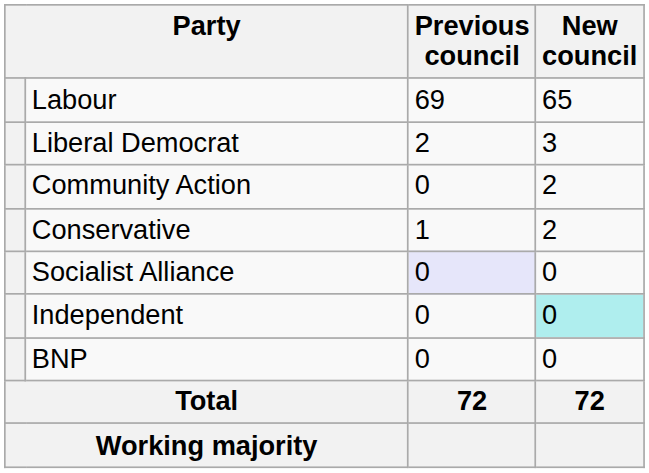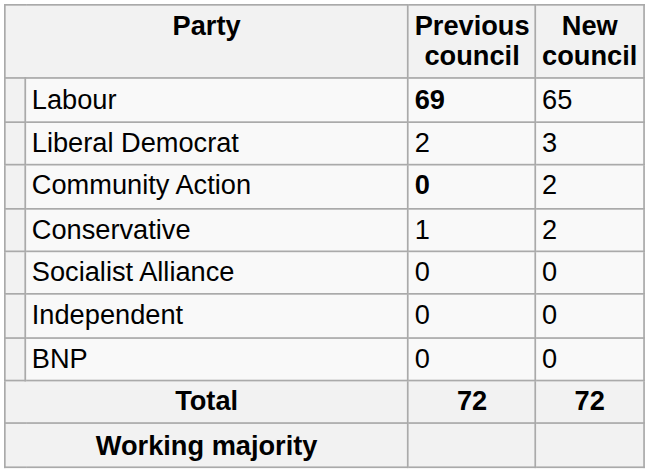Labour | Previous council: normal -> bold
Community Action | Previous council: normal -> bold
Socialist Alliance | Previous council: lavender background -> no background
Independent | New council: paleturquoise background -> no background
